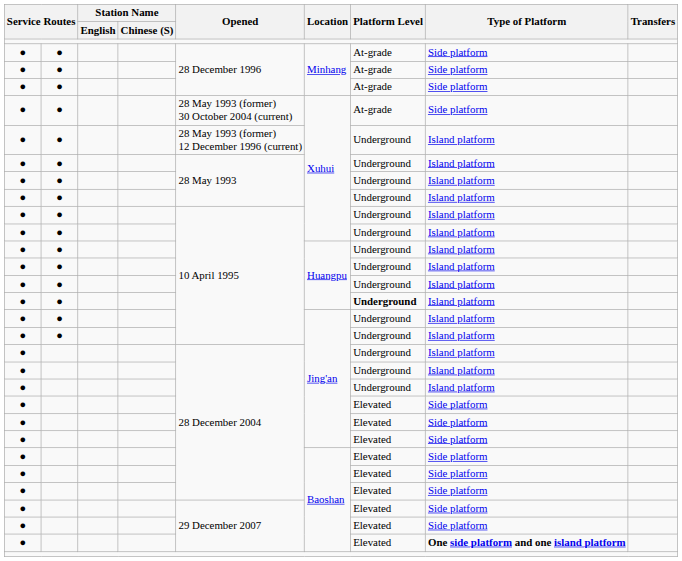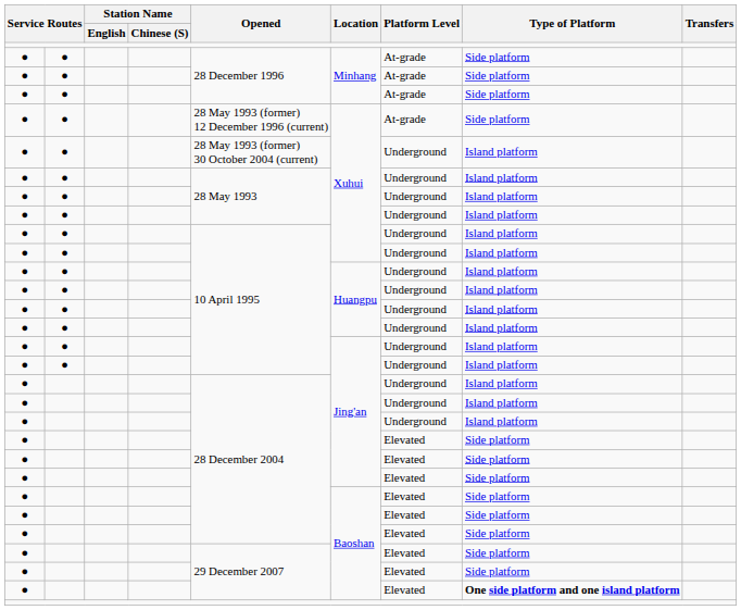row 7 | Opened: 28 May 1993 (former) 30 October 2004 (current) -> 28 May 1993 (former) 12 December 1996 (current)
row 8 | Opened: 28 May 1993 (former) 12 December 1996 (current) -> 28 May 1993 (former) 30 October 2004 (current)
row 17 | Platform Level: bold -> normal
